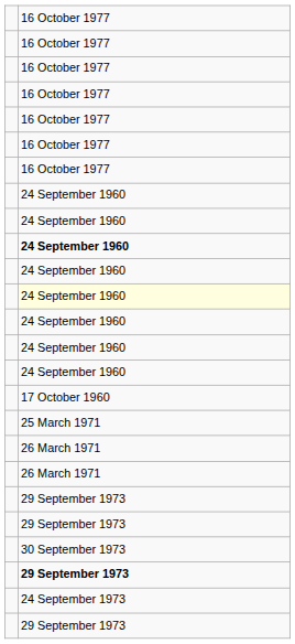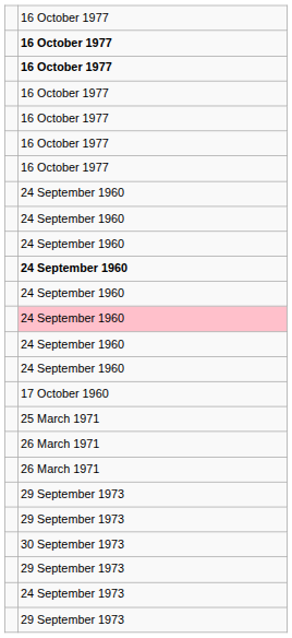row 2 | column 2: normal -> bold
row 3 | column 2: normal -> bold
row 10 | column 2: bold -> normal
row 11 | column 2: normal -> bold
row 12 | column 2: lightyellow background -> no background
row 13 | column 2: no background -> pink background
row 23 | column 2: bold -> normal
